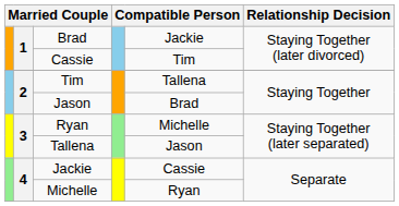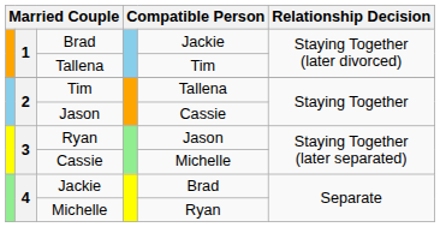row 3 | column 3: Cassie -> Tallena
row 5 | column 5: Brad -> Cassie
row 6 | column 5: Michelle -> Jason
row 7 | column 3: Tallena -> Cassie
row 7 | column 5: Jason -> Michelle
row 8 | column 5: Cassie -> Brad
